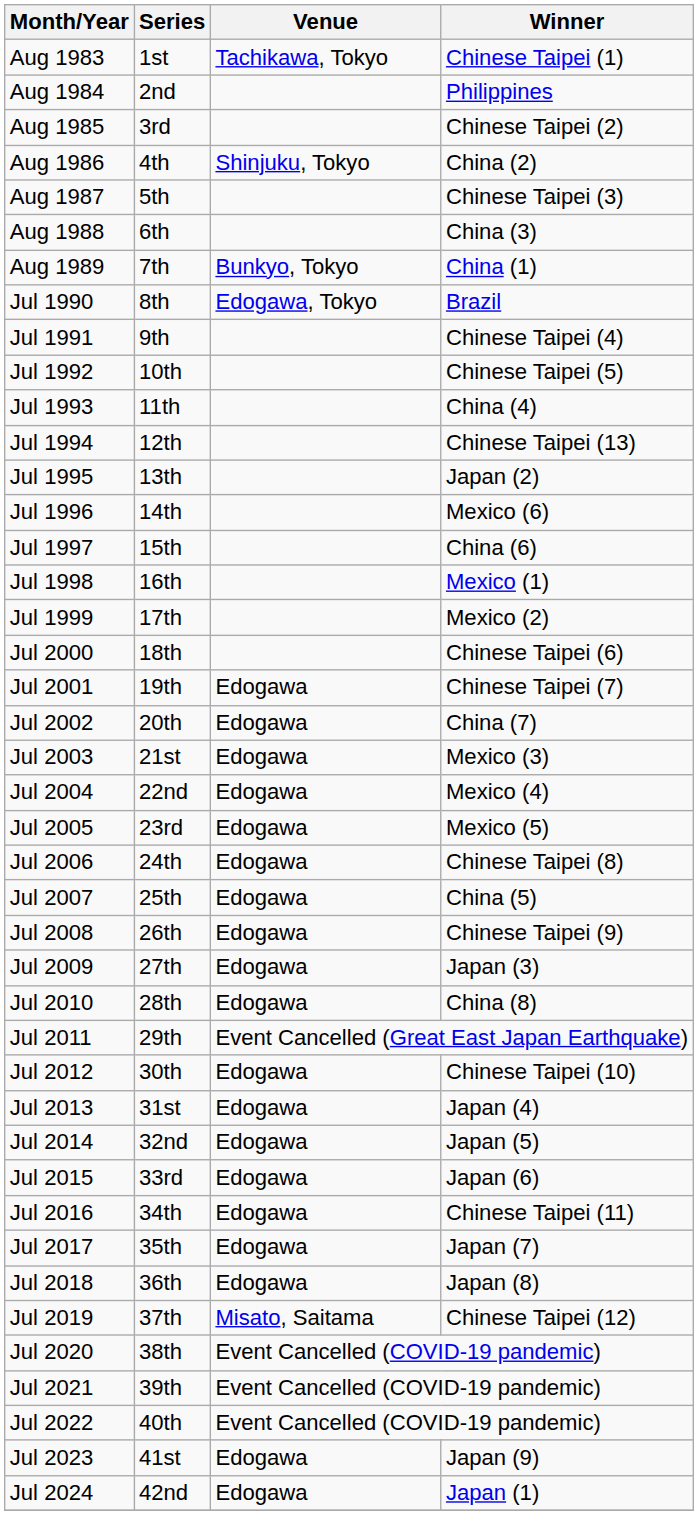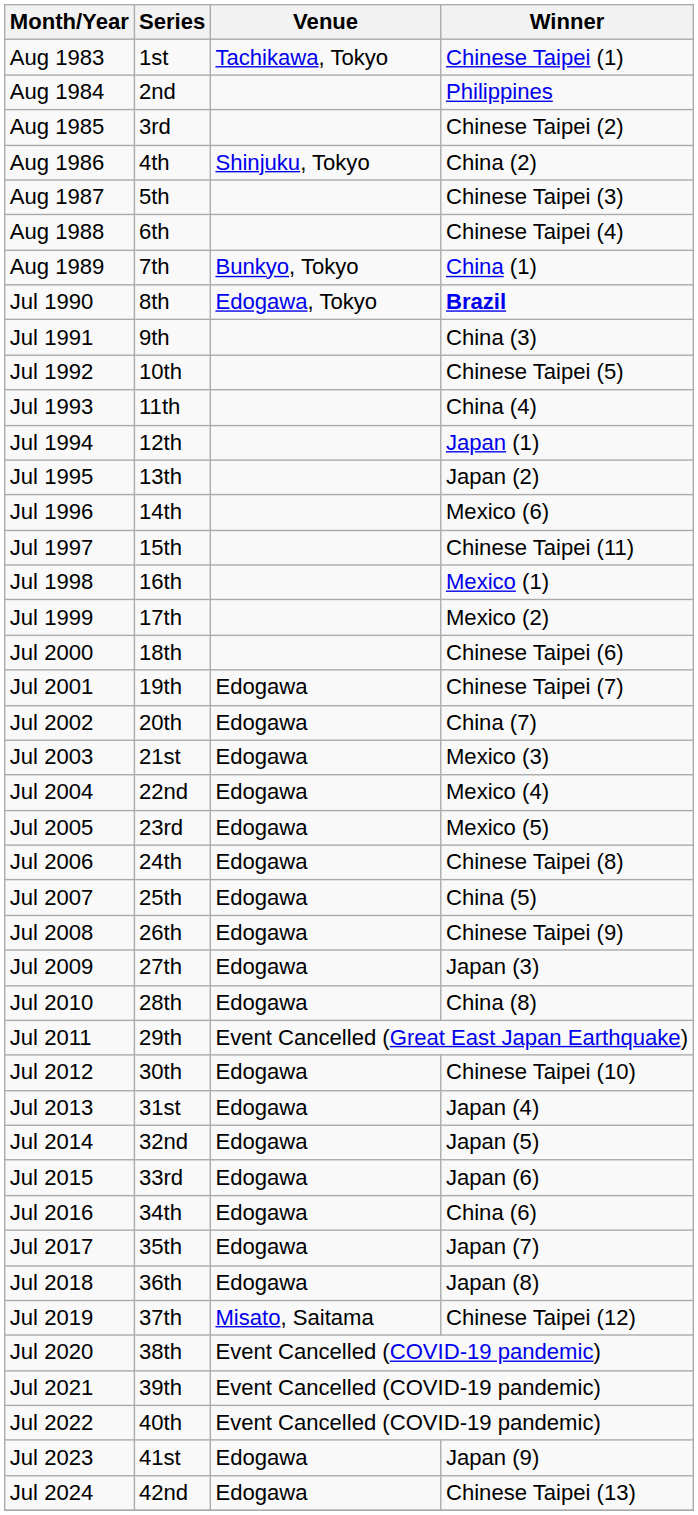Aug 1988 | Winner: China (3) -> Chinese Taipei (4)
Jul 1990 | Winner: normal -> bold
Jul 1991 | Winner: Chinese Taipei (4) -> China (3)
Jul 1994 | Winner: Chinese Taipei (13) -> Japan (1)
Jul 1997 | Winner: China (6) -> Chinese Taipei (11)
Jul 2016 | Winner: Chinese Taipei (11) -> China (6)
Jul 2024 | Winner: Japan (1) -> Chinese Taipei (13)
